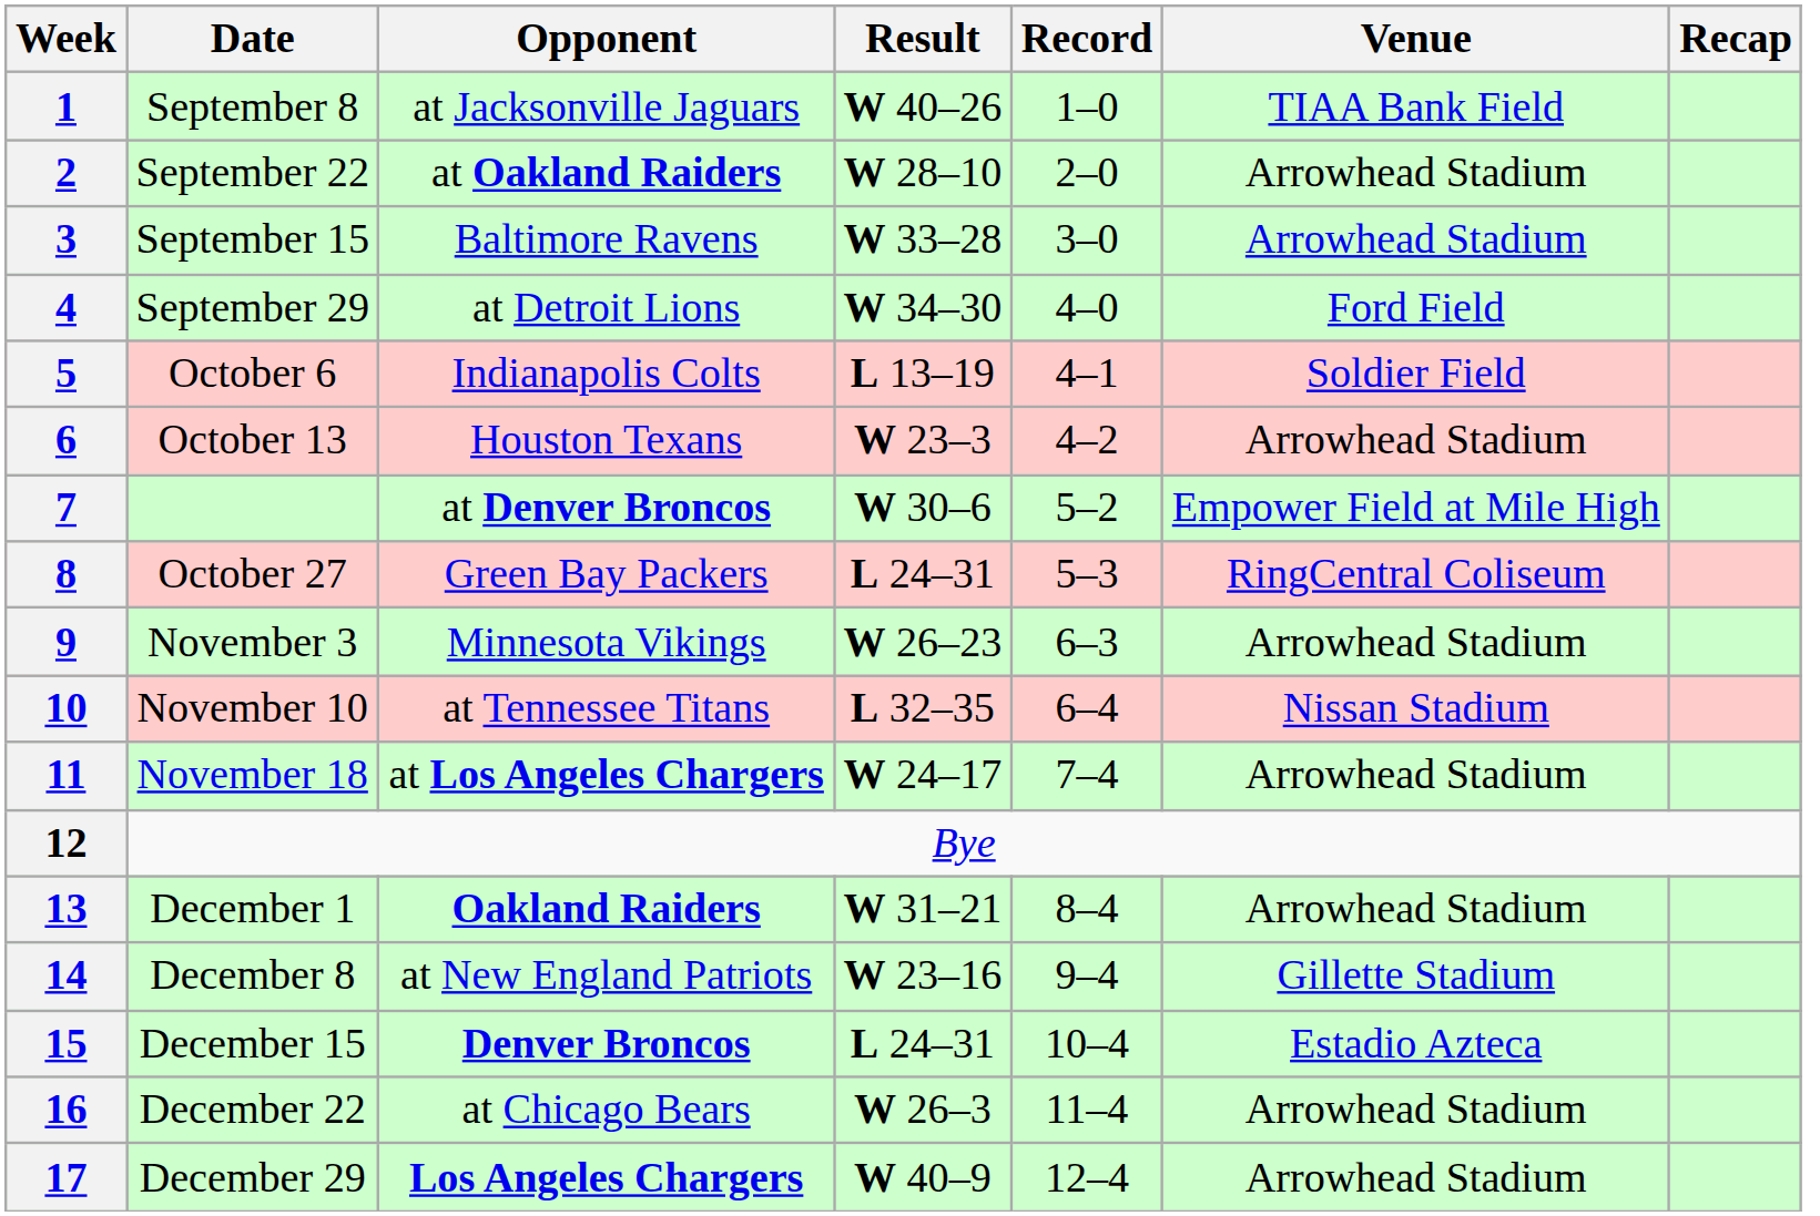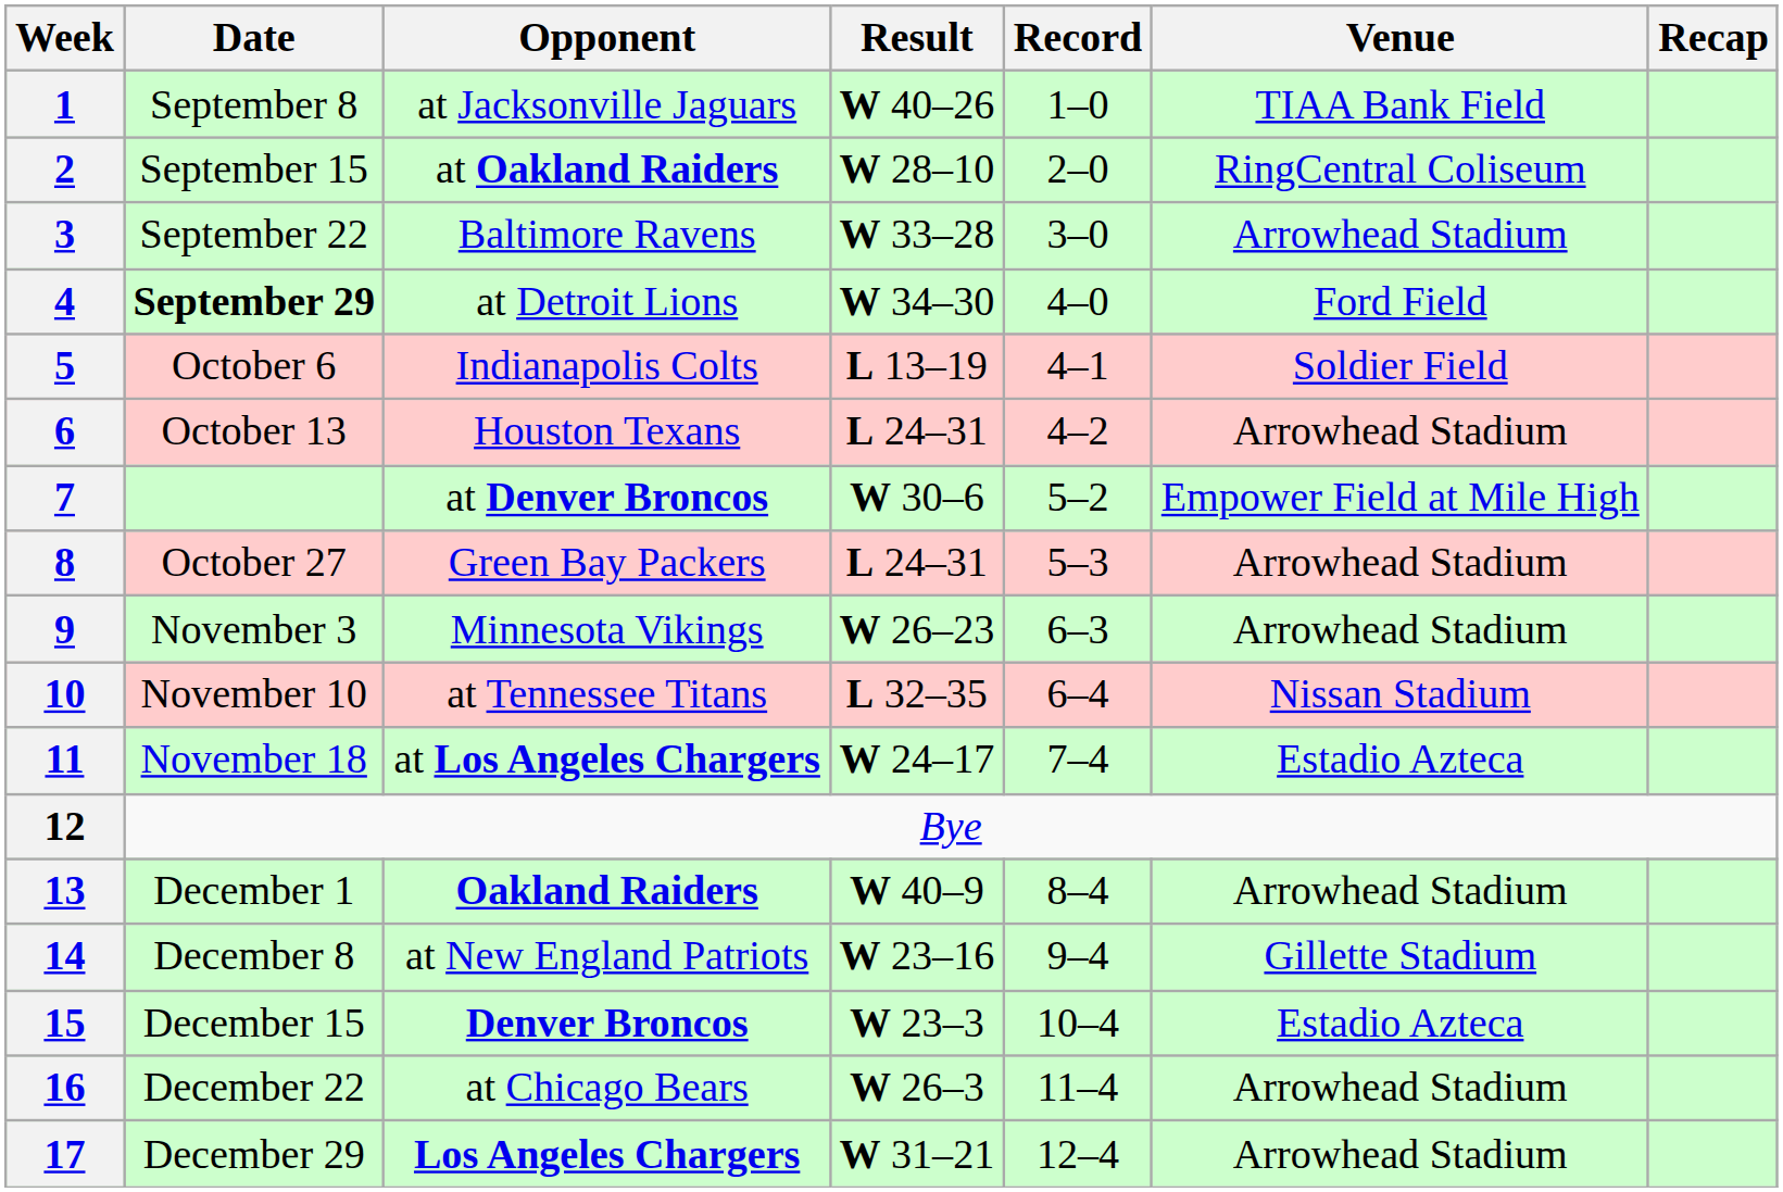2 | Date: September 22 -> September 15
2 | Venue: Arrowhead Stadium -> RingCentral Coliseum
3 | Date: September 15 -> September 22
4 | Date: normal -> bold
6 | Result: W 23–3 -> L 24–31
8 | Venue: RingCentral Coliseum -> Arrowhead Stadium
11 | Venue: Arrowhead Stadium -> Estadio Azteca
13 | Result: W 31–21 -> W 40–9
15 | Result: L 24–31 -> W 23–3
17 | Result: W 40–9 -> W 31–21
